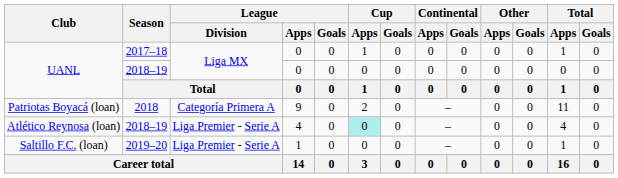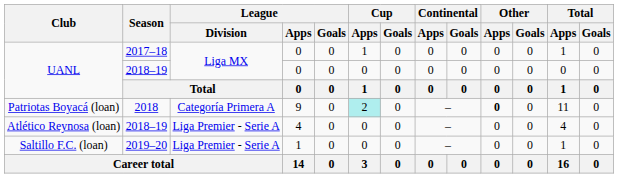Patriotas Boyacá (loan) | Cup / Apps: no background -> paleturquoise background
Patriotas Boyacá (loan) | Other / Apps: normal -> bold
Atlético Reynosa (loan) | Cup / Apps: paleturquoise background -> no background
